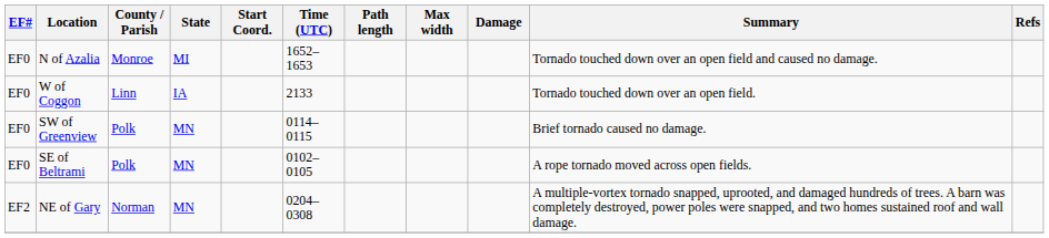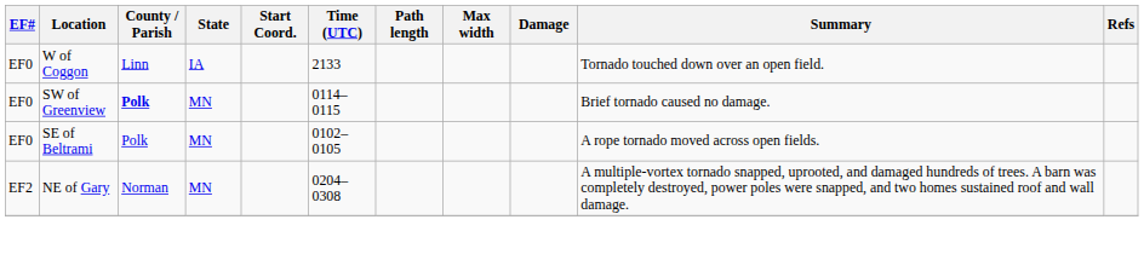- row: EF0 | N of Azalia | Monroe | MI | 1652–1653 | Tornado touched down over an open field and caused no damage.
SW of Greenview | County / Parish: normal -> bold
